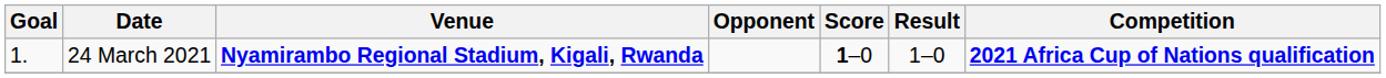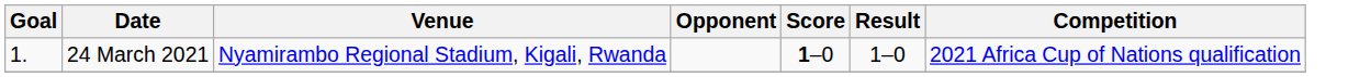24 March 2021 | Venue: bold -> normal
24 March 2021 | Competition: bold -> normal
